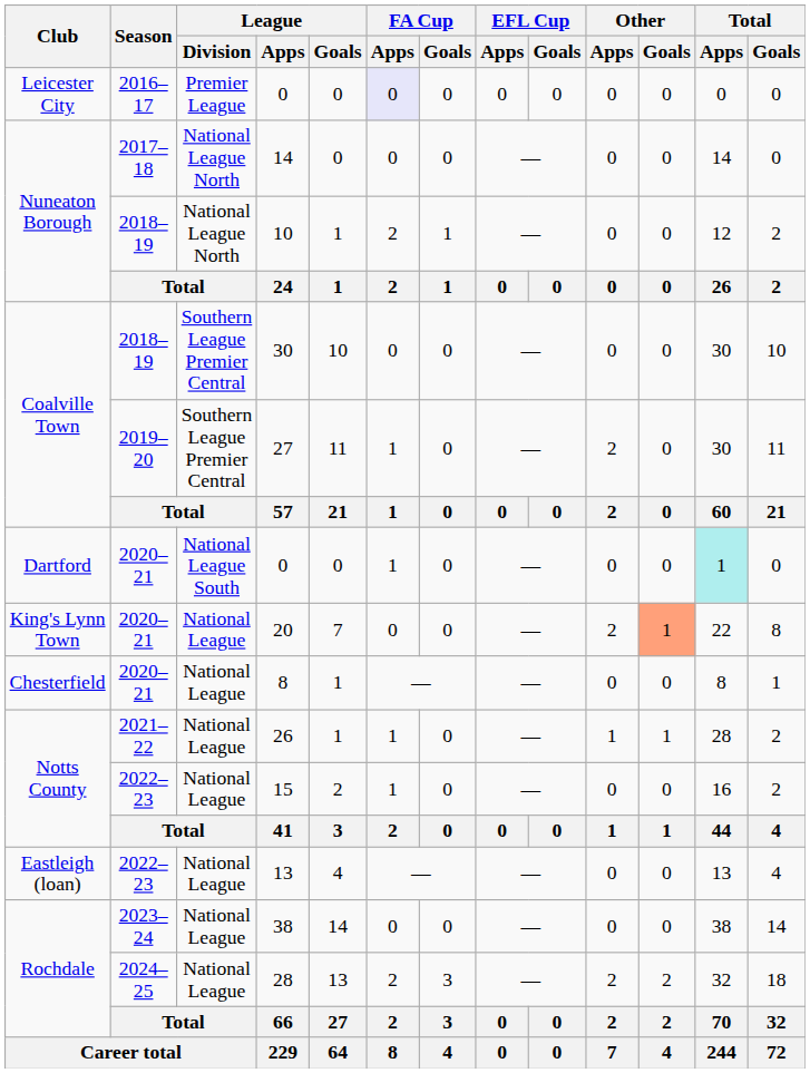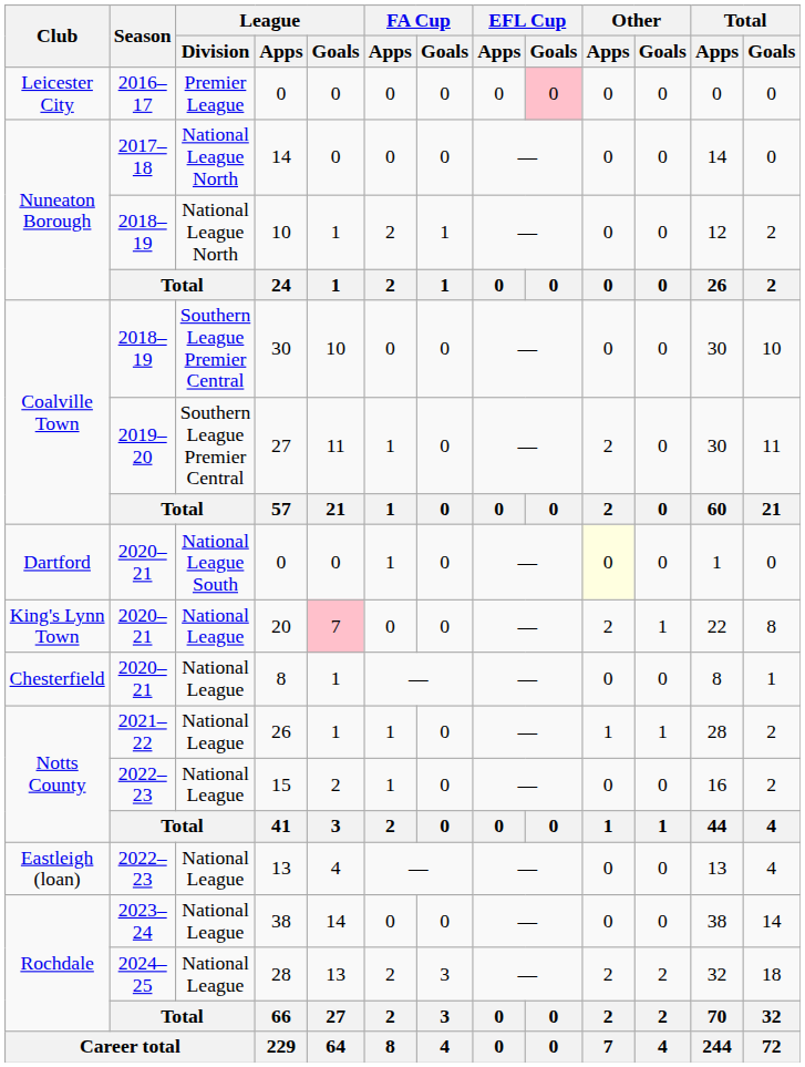Leicester City / 0 | FA Cup / Apps: lavender background -> no background
Leicester City / 0 | EFL Cup / Goals: no background -> pink background
Dartford / 0 | Other / Apps: no background -> lightyellow background
Dartford / 0 | Total / Apps: paleturquoise background -> no background
20 | League / Goals: no background -> pink background
20 | Other / Goals: lightsalmon background -> no background
